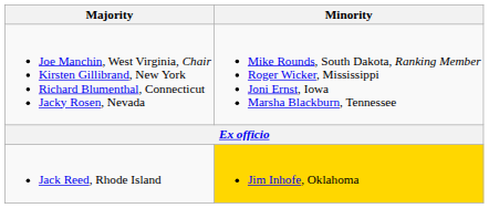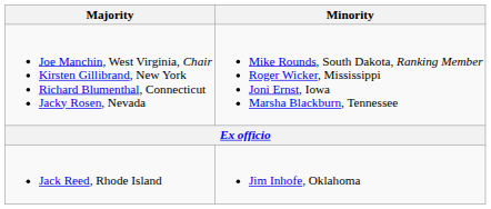Jack Reed, Rhode Island | Minority: gold background -> no background
